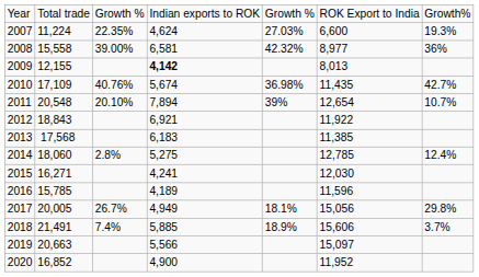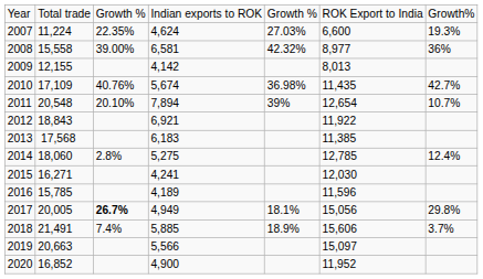2009 | column 4: bold -> normal
2017 | column 3: normal -> bold
